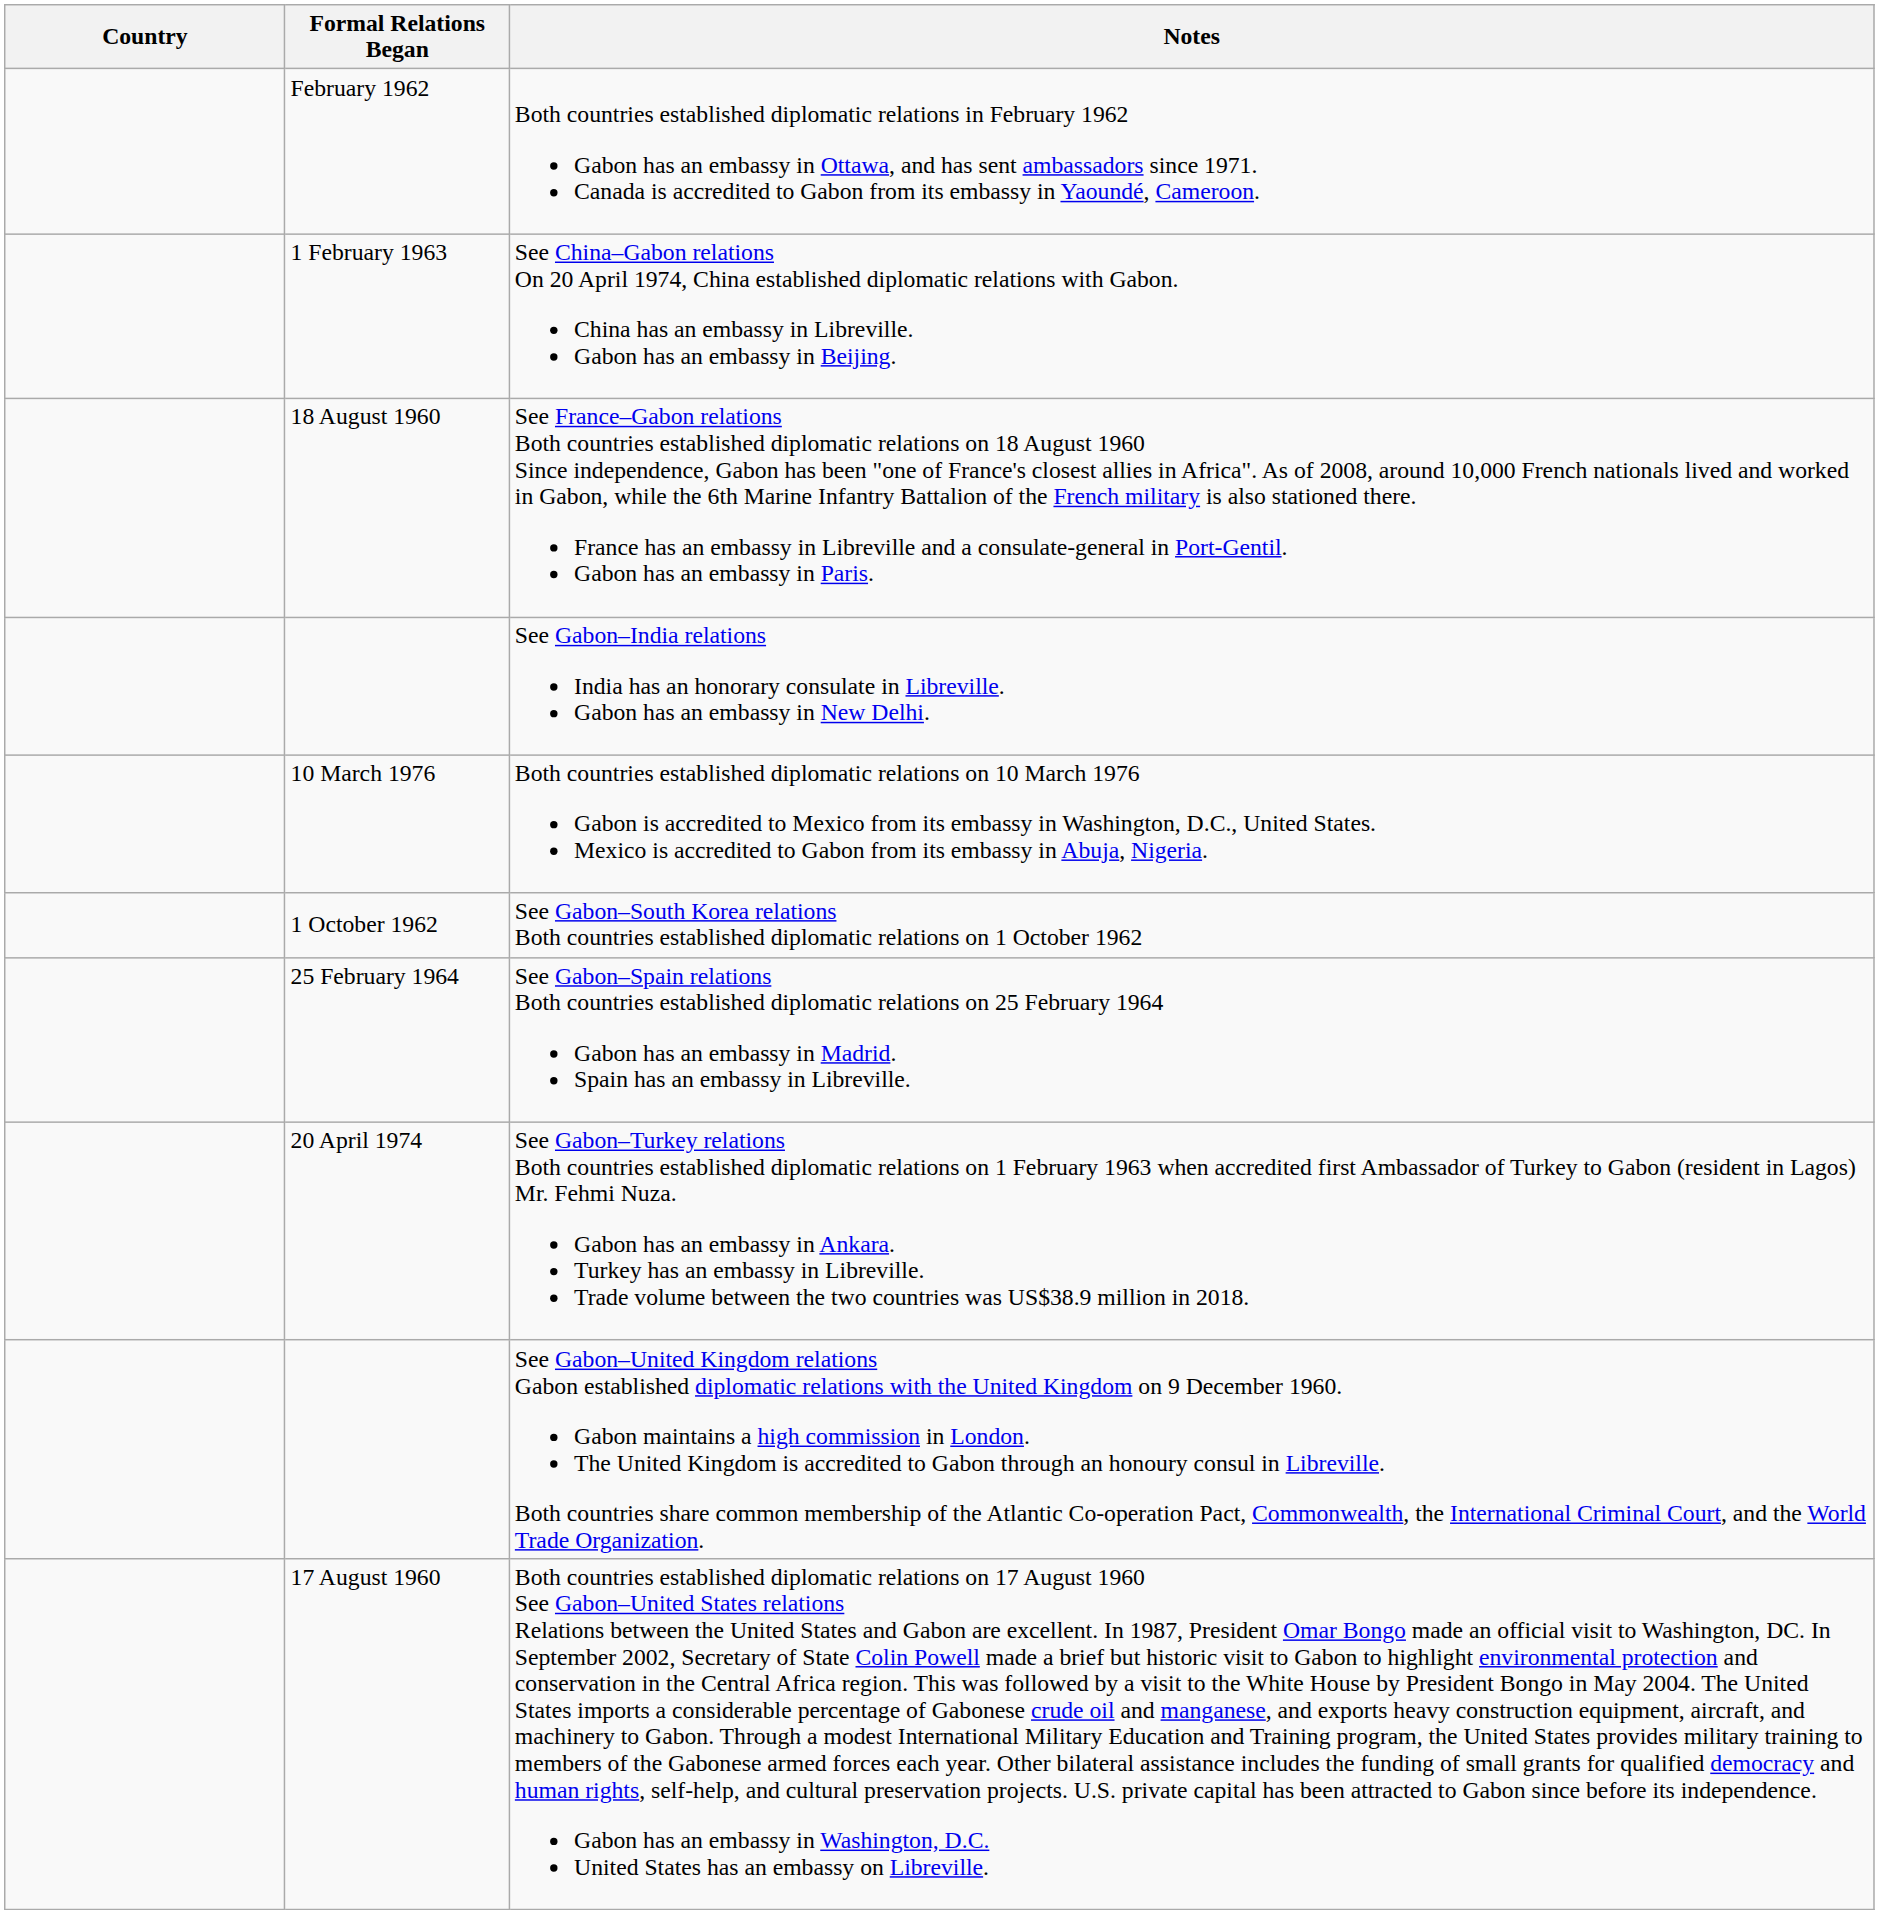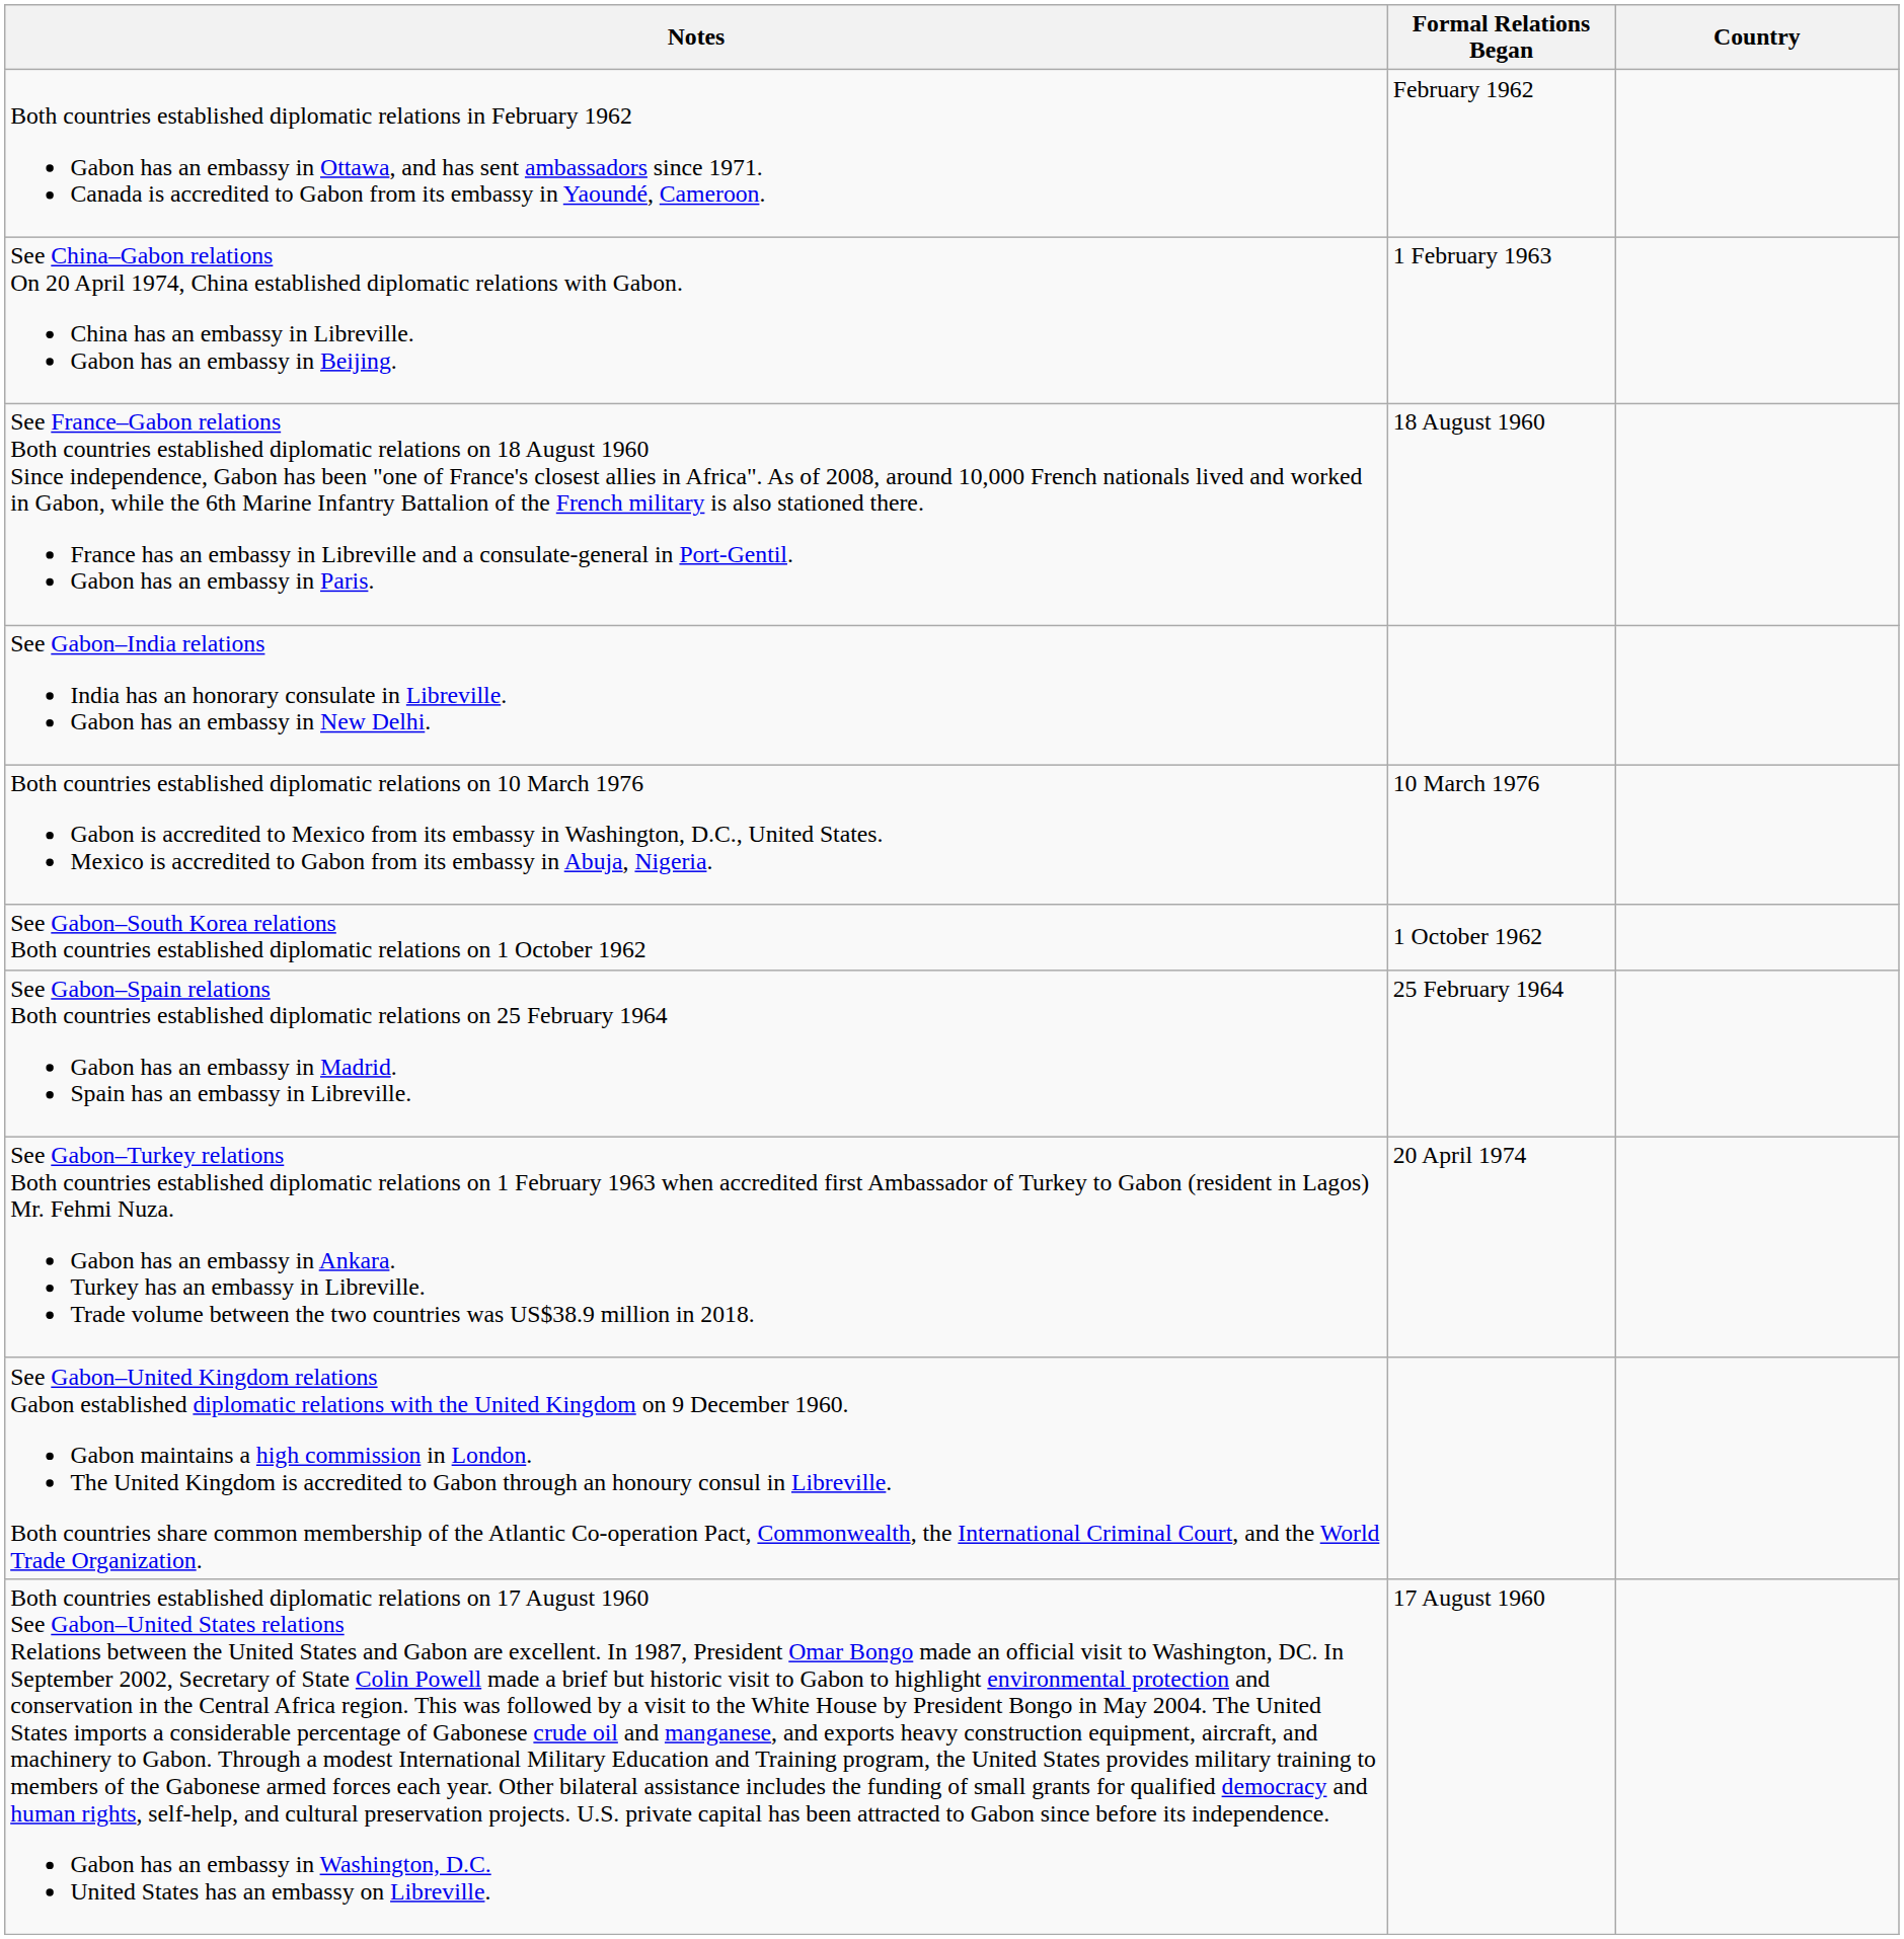columns swapped: Country <-> Notes
